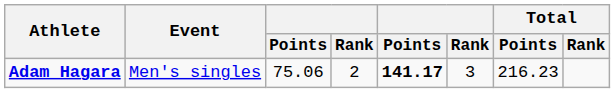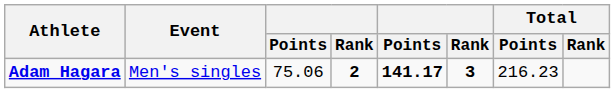Adam Hagara | column 4: normal -> bold
Adam Hagara | column 6: normal -> bold
